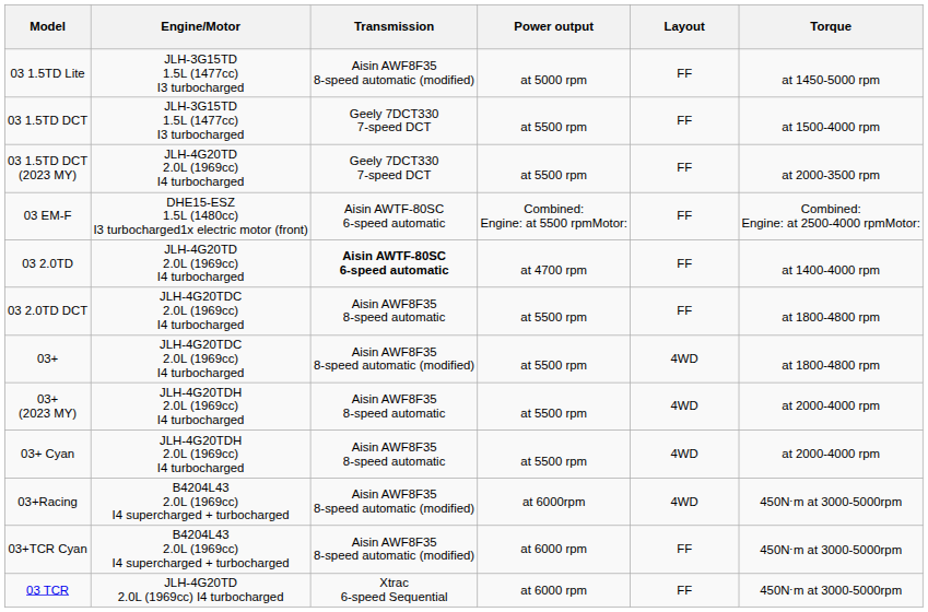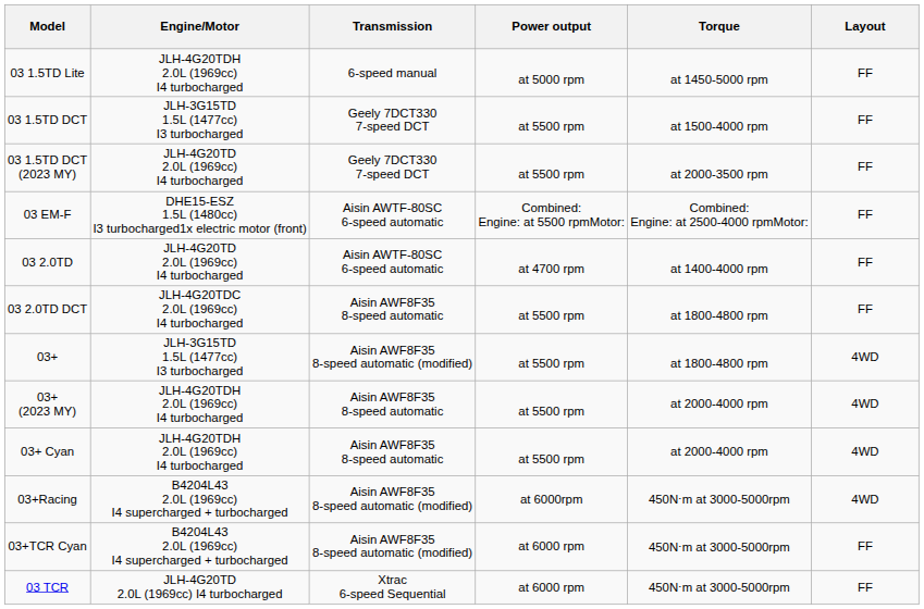columns swapped: Torque <-> Layout
03 1.5TD Lite | Engine/Motor: JLH-3G15TD 1.5L (1477cc) I3 turbocharged -> JLH-4G20TDH 2.0L (1969cc) I4 turbocharged
03 1.5TD Lite | Transmission: Aisin AWF8F35 8-speed automatic (modified) -> 6-speed manual
03 2.0TD | Transmission: bold -> normal
03+ | Engine/Motor: JLH-4G20TDC 2.0L (1969cc) I4 turbocharged -> JLH-3G15TD 1.5L (1477cc) I3 turbocharged
